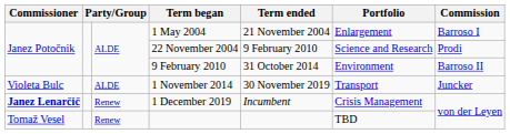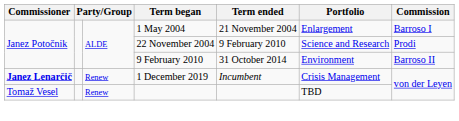- row: Violeta Bulc | ALDE | 1 November 2014 | 30 November 2019 | Transport | Juncker
